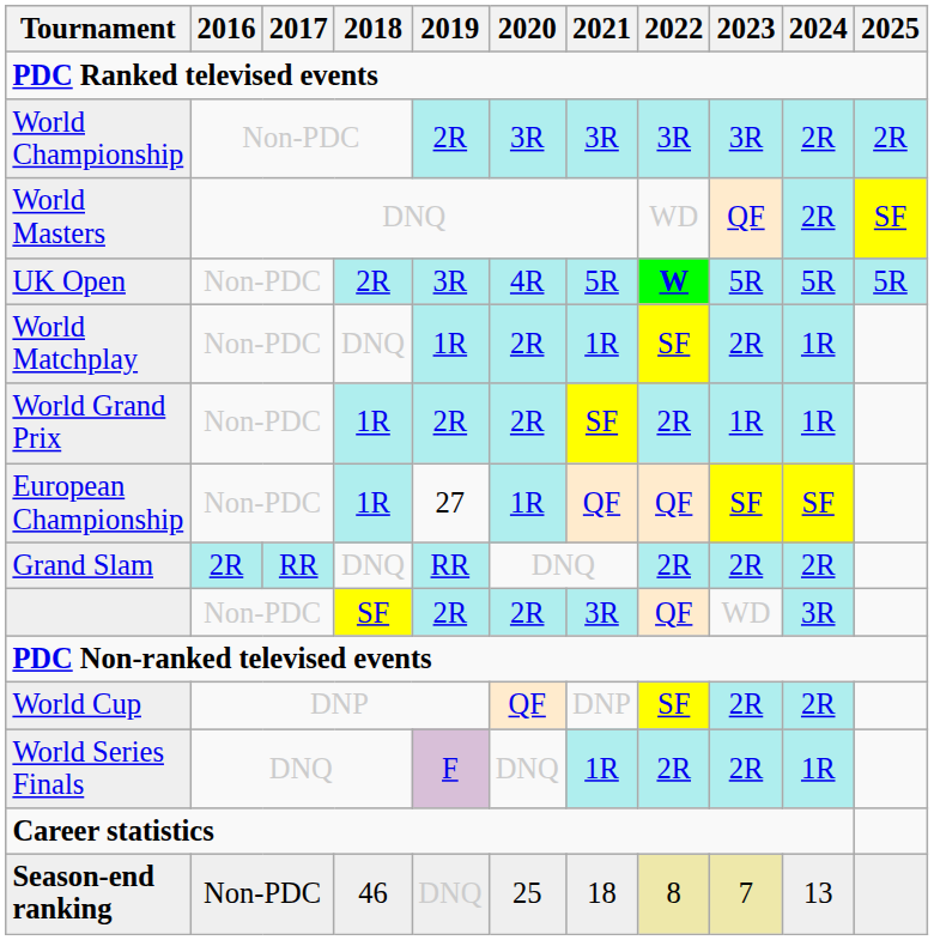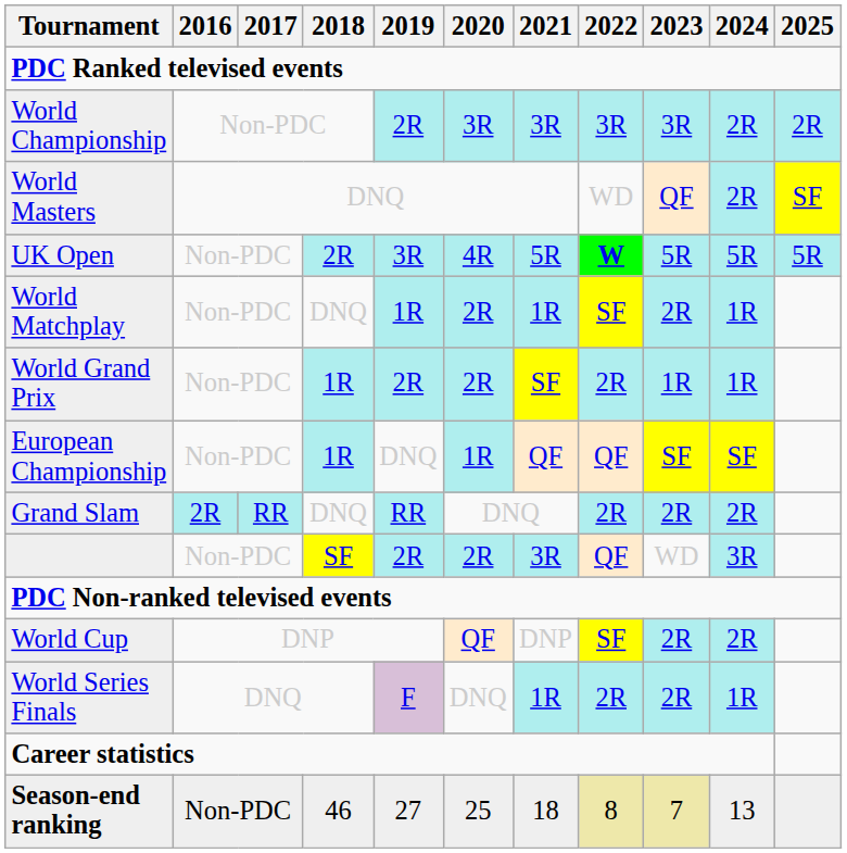European Championship | 2019: 27 -> DNQ
Season-end ranking | 2019: DNQ -> 27
